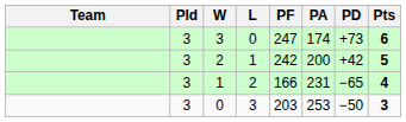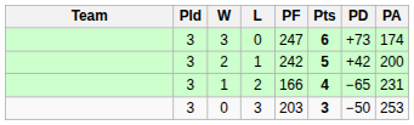columns swapped: PA <-> Pts
